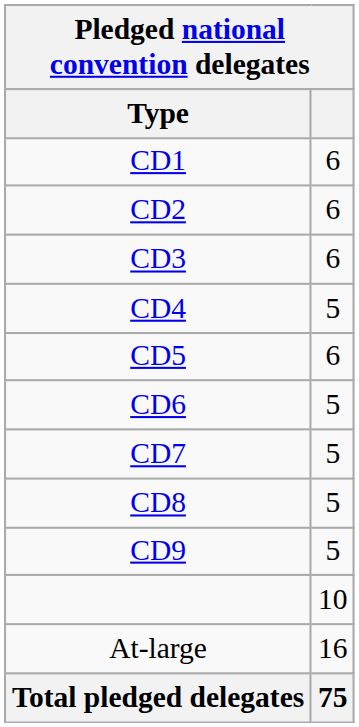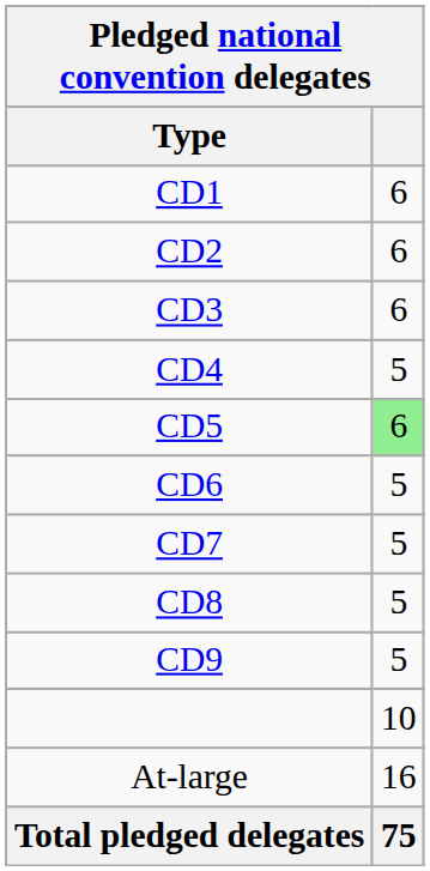CD5 | column 2: no background -> lightgreen background
